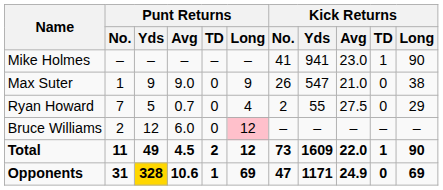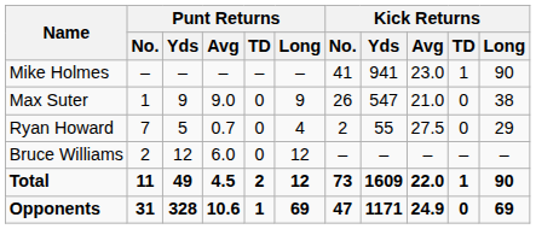Bruce Williams | Punt Returns / Long: pink background -> no background
Opponents | Punt Returns / Yds: gold background -> no background
